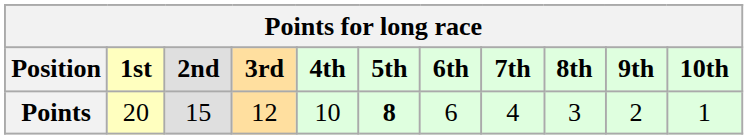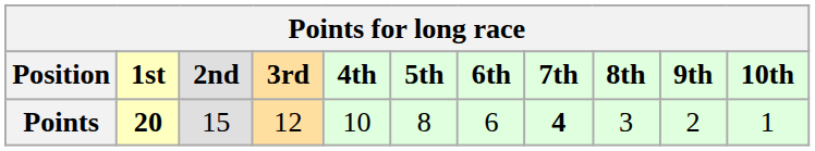Points | 1st: normal -> bold
Points | 5th: bold -> normal
Points | 7th: normal -> bold
